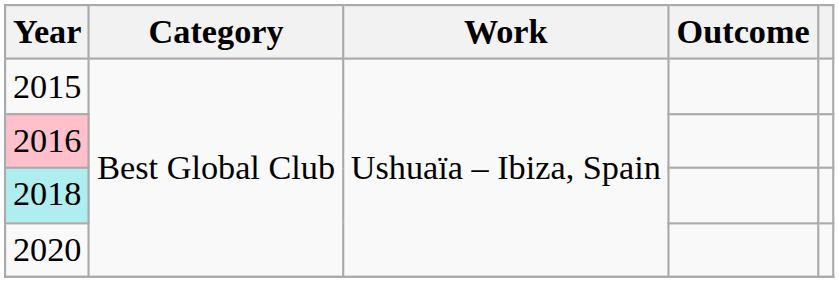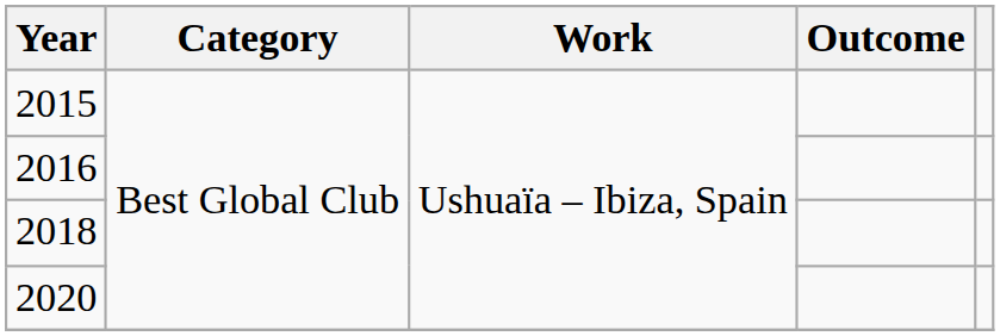2016 | Year: pink background -> no background
2018 | Year: paleturquoise background -> no background
